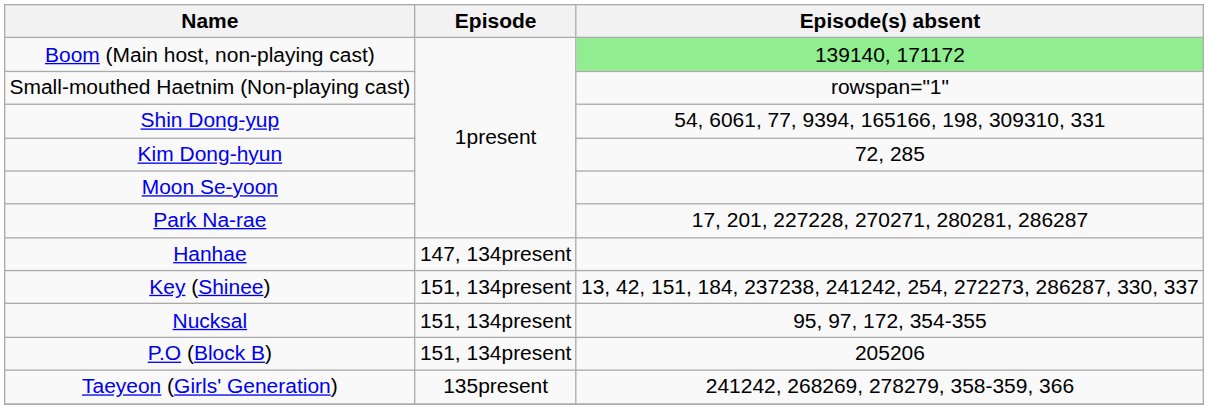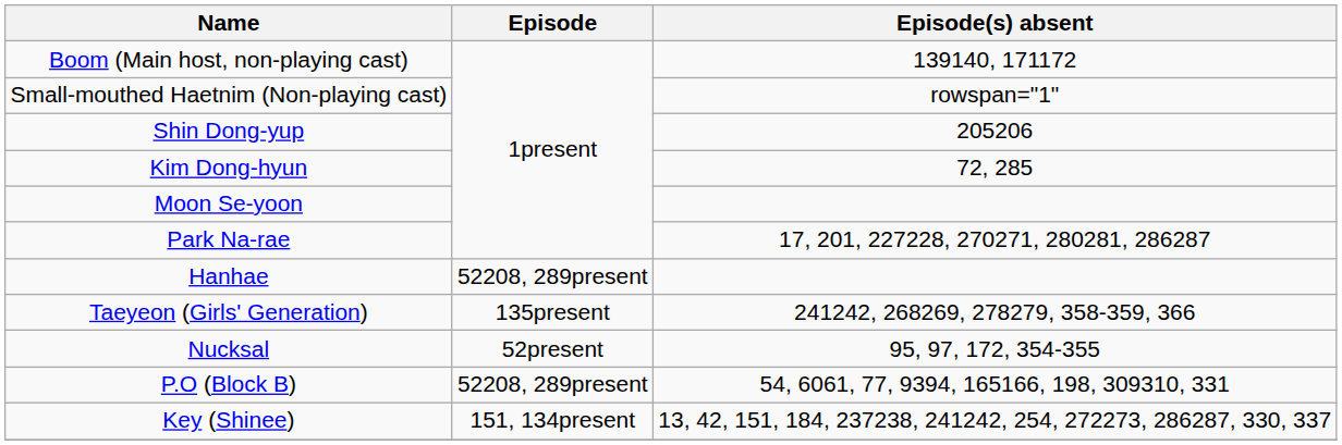Boom (Main host, non-playing cast) | Episode(s) absent: lightgreen background -> no background
Shin Dong-yup | Episode(s) absent: 54, 6061, 77, 9394, 165166, 198, 309310, 331 -> 205206
Hanhae | Episode: 147, 134present -> 52208, 289present
rows swapped: Key (Shinee) <-> Taeyeon (Girls' Generation)
Nucksal | Episode: 151, 134present -> 52present
P.O (Block B) | Episode: 151, 134present -> 52208, 289present
P.O (Block B) | Episode(s) absent: 205206 -> 54, 6061, 77, 9394, 165166, 198, 309310, 331
